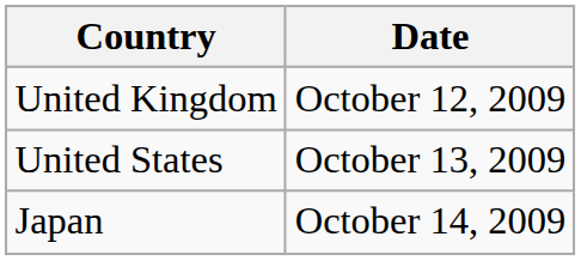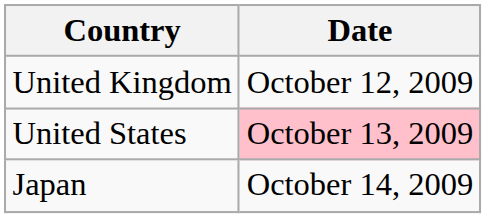United States | Date: no background -> pink background
